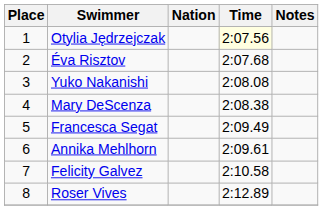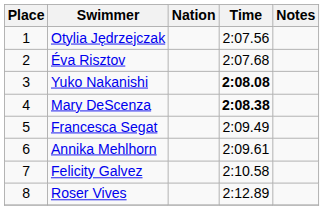Otylia Jędrzejczak | Time: lightyellow background -> no background
Yuko Nakanishi | Time: normal -> bold
Mary DeScenza | Time: normal -> bold
